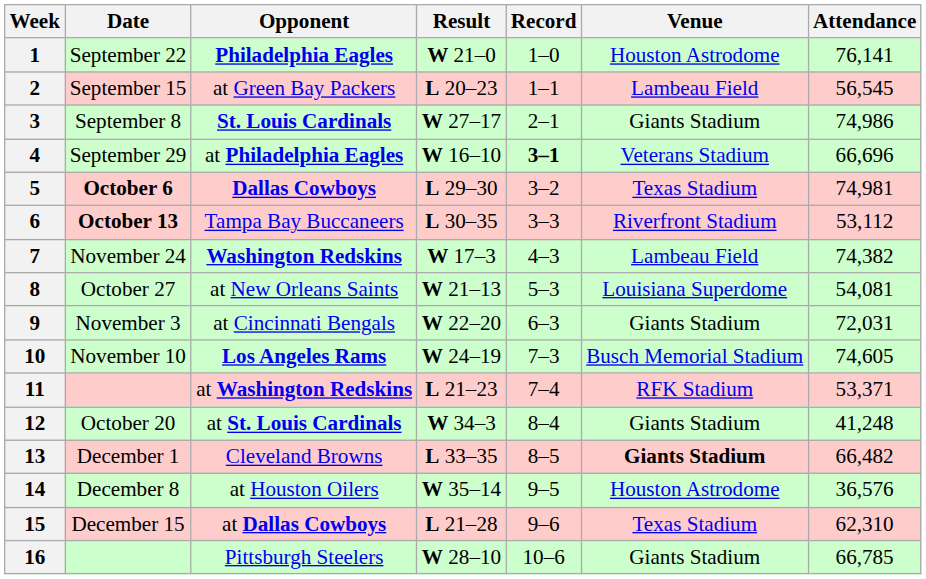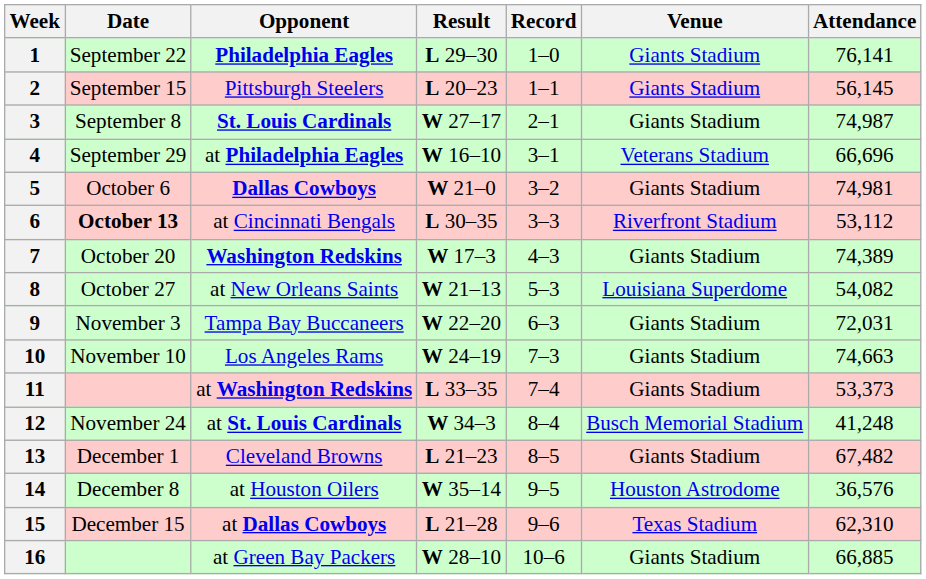1 | Result: W 21–0 -> L 29–30
1 | Venue: Houston Astrodome -> Giants Stadium
2 | Opponent: at Green Bay Packers -> Pittsburgh Steelers
2 | Venue: Lambeau Field -> Giants Stadium
2 | Attendance: 56,545 -> 56,145
3 | Attendance: 74,986 -> 74,987
4 | Record: bold -> normal
5 | Date: bold -> normal
5 | Result: L 29–30 -> W 21–0
5 | Venue: Texas Stadium -> Giants Stadium
6 | Opponent: Tampa Bay Buccaneers -> at Cincinnati Bengals
7 | Date: November 24 -> October 20
7 | Venue: Lambeau Field -> Giants Stadium
7 | Attendance: 74,382 -> 74,389
8 | Attendance: 54,081 -> 54,082
9 | Opponent: at Cincinnati Bengals -> Tampa Bay Buccaneers
10 | Opponent: bold -> normal
10 | Venue: Busch Memorial Stadium -> Giants Stadium
10 | Attendance: 74,605 -> 74,663
11 | Result: L 21–23 -> L 33–35
11 | Venue: RFK Stadium -> Giants Stadium
11 | Attendance: 53,371 -> 53,373
12 | Date: October 20 -> November 24
12 | Venue: Giants Stadium -> Busch Memorial Stadium
13 | Result: L 33–35 -> L 21–23
13 | Venue: bold -> normal
13 | Attendance: 66,482 -> 67,482
16 | Opponent: Pittsburgh Steelers -> at Green Bay Packers
16 | Attendance: 66,785 -> 66,885
